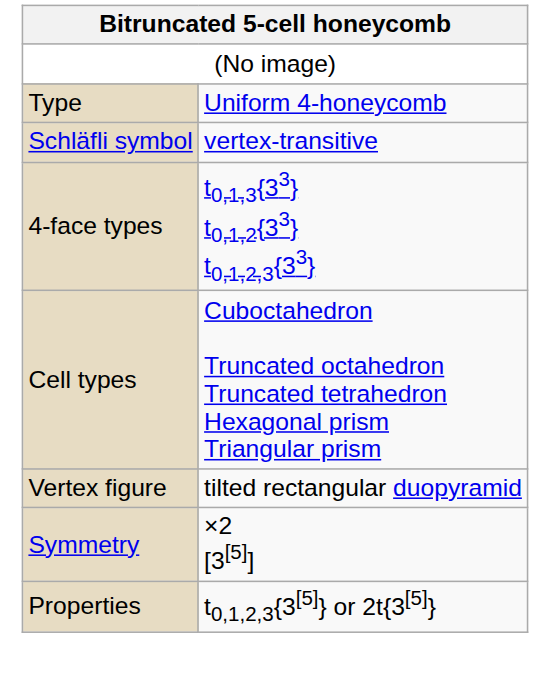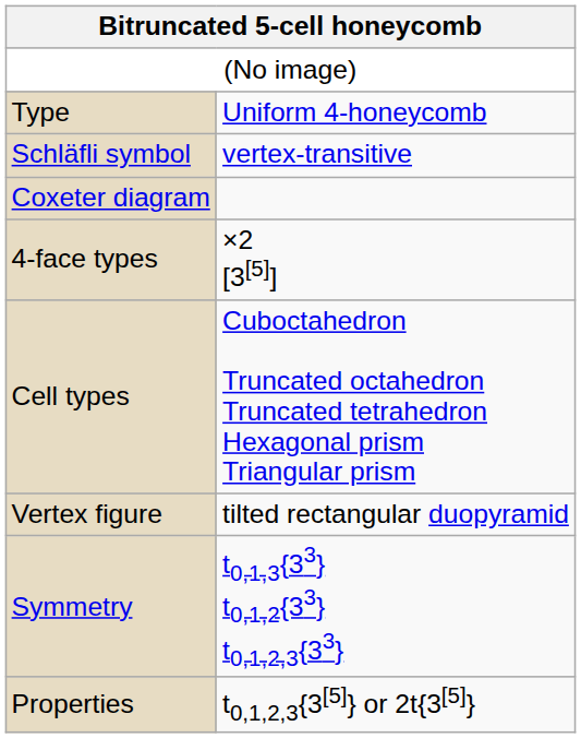+ row: Coxeter diagram
4-face types | column 2: t0,1,3{33} t0,1,2{33} t0,1,2,3{33} -> ×2 [3[5]]
Symmetry | column 2: ×2 [3[5]] -> t0,1,3{33} t0,1,2{33} t0,1,2,3{33}
